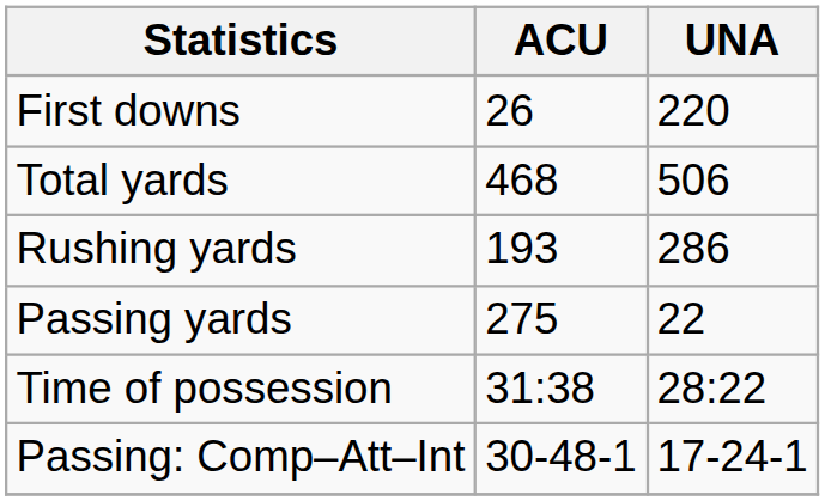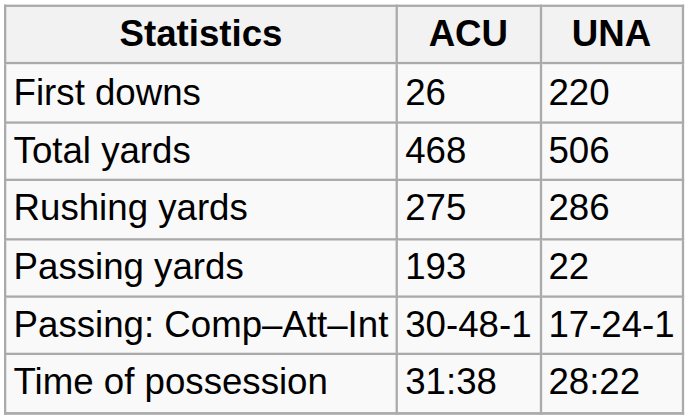Rushing yards | ACU: 193 -> 275
Passing yards | ACU: 275 -> 193
rows swapped: Passing: Comp–Att–Int <-> Time of possession
